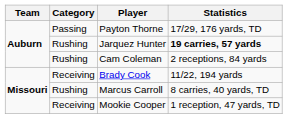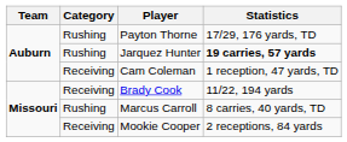Payton Thorne | Category: Passing -> Rushing
Cam Coleman | Category: Rushing -> Receiving
Cam Coleman | Statistics: 2 receptions, 84 yards -> 1 reception, 47 yards, TD
Mookie Cooper | Statistics: 1 reception, 47 yards, TD -> 2 receptions, 84 yards
